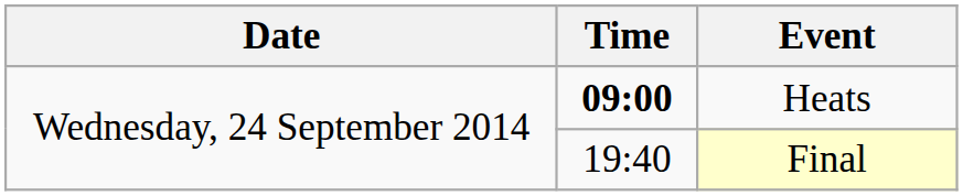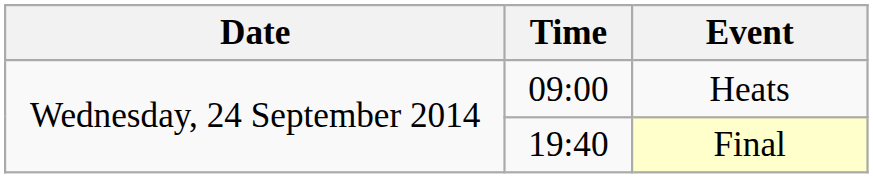Heats | Time: bold -> normal
